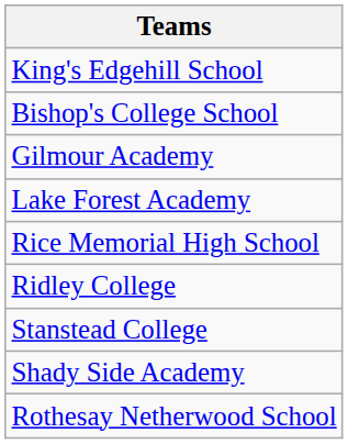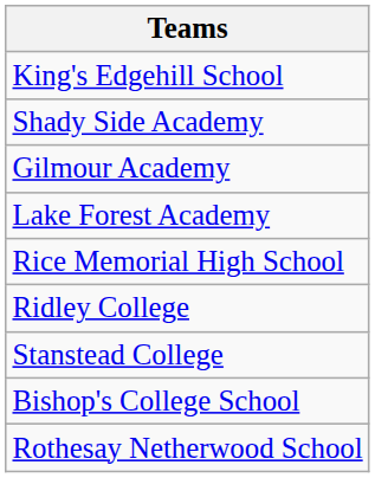row 3 | column 1: Bishop's College School -> Shady Side Academy
row 9 | column 1: Shady Side Academy -> Bishop's College School
